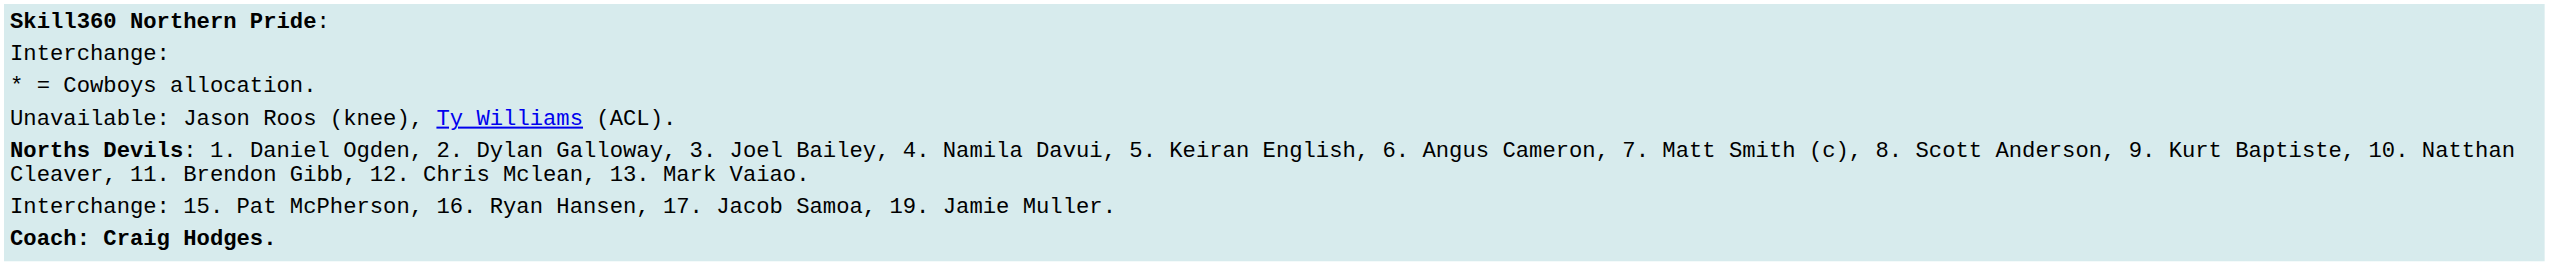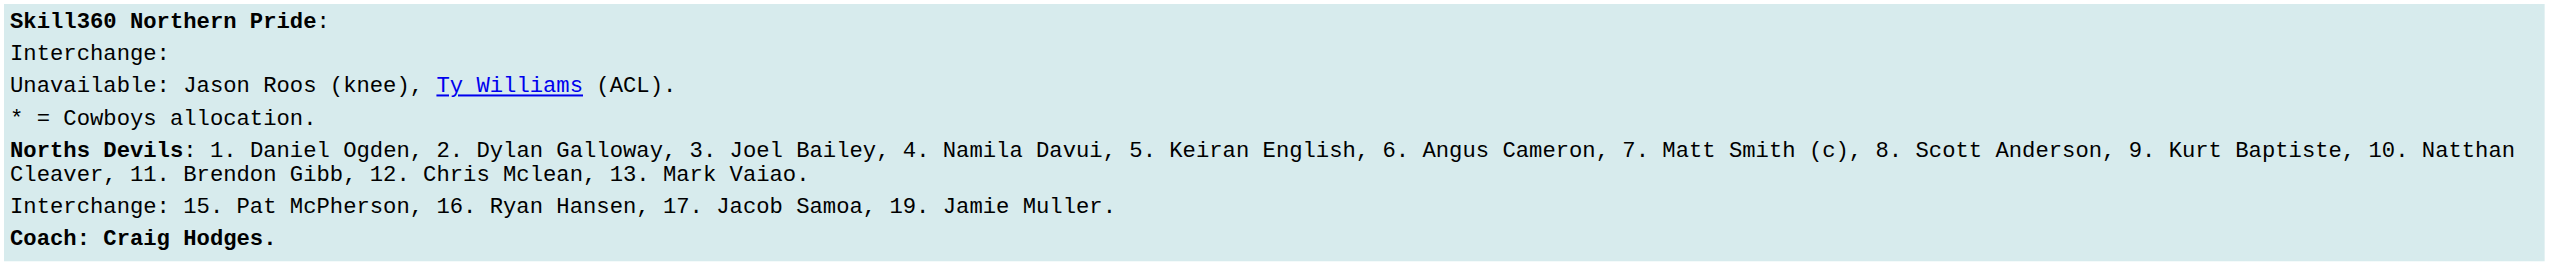row 3 | column 1: * = Cowboys allocation. -> Unavailable: Jason Roos (knee), Ty Williams (ACL).
row 4 | column 1: Unavailable: Jason Roos (knee), Ty Williams (ACL). -> * = Cowboys allocation.
